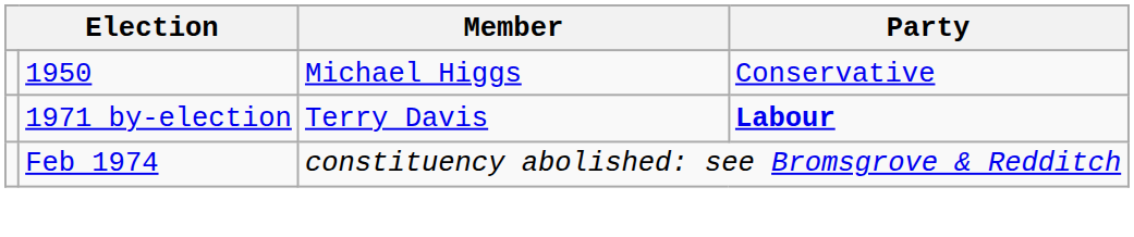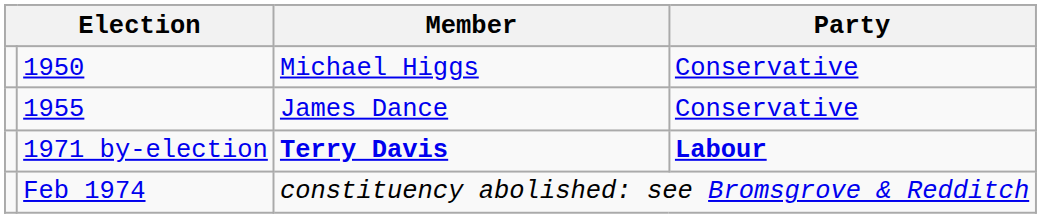+ row: 1955 | James Dance | Conservative
1971 by-election | Member: normal -> bold
